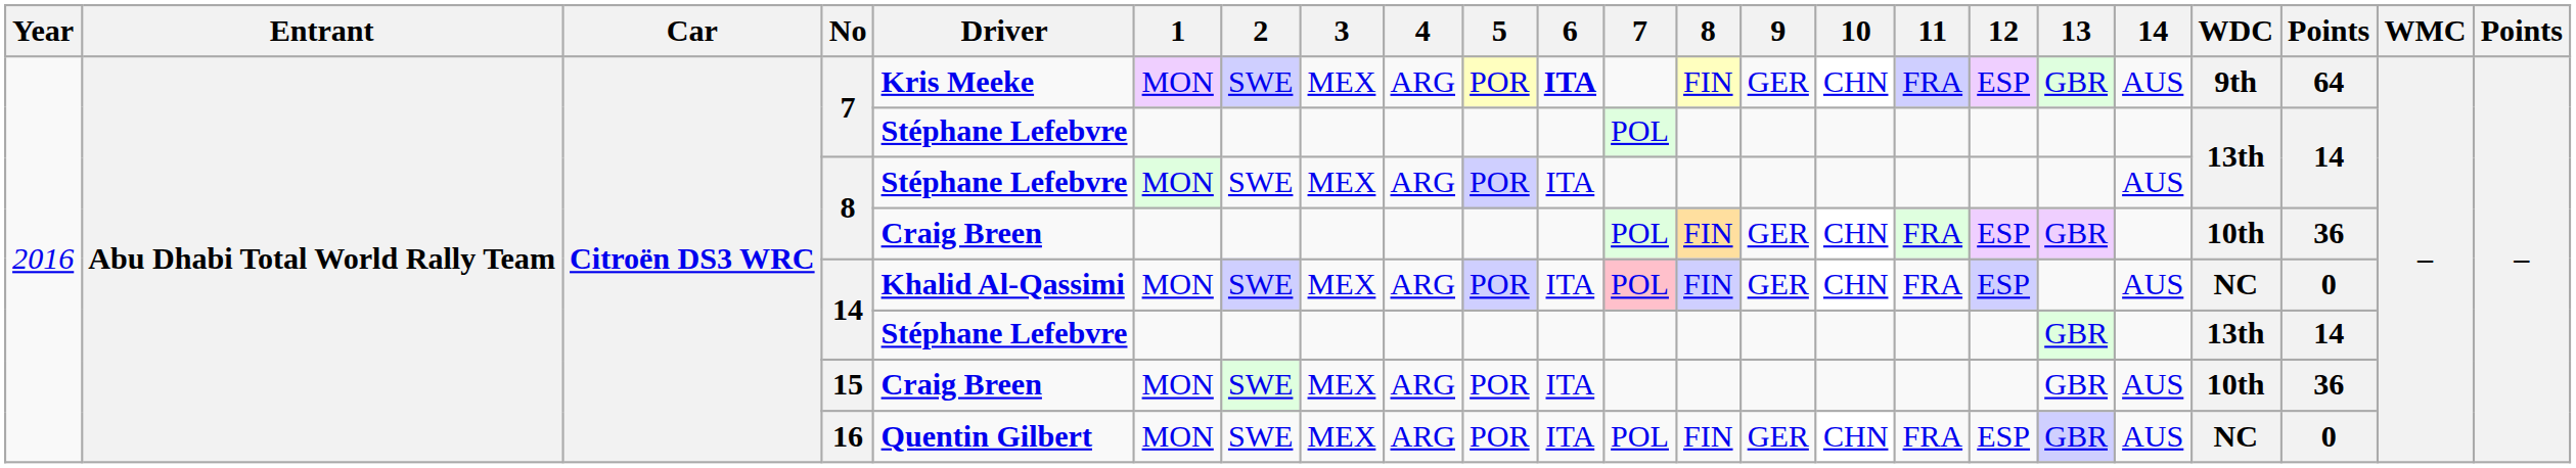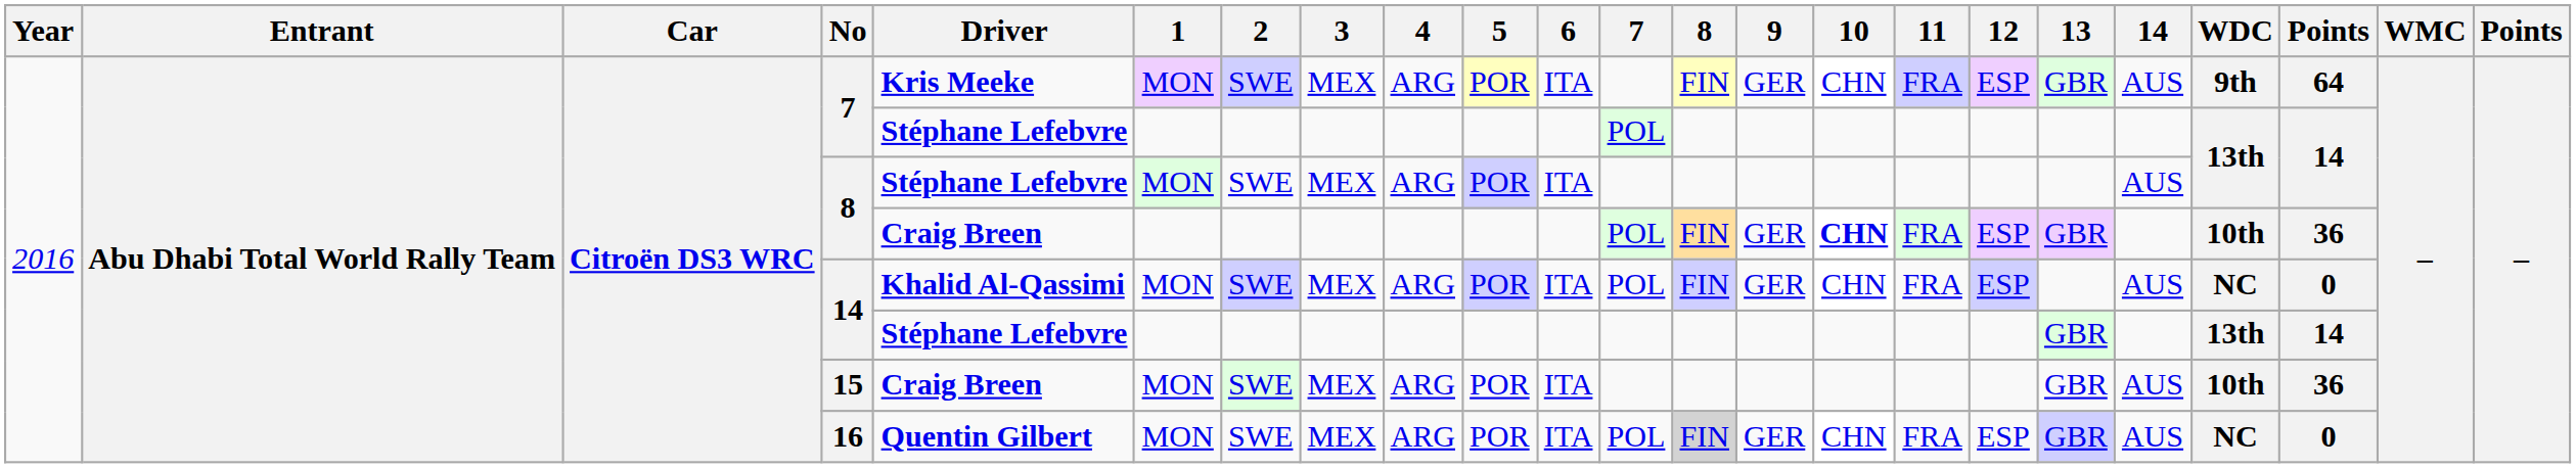row 2 | 6: bold -> normal
row 5 | 10: normal -> bold
row 6 | 7: pink background -> no background
row 9 | 8: no background -> lightgrey background
